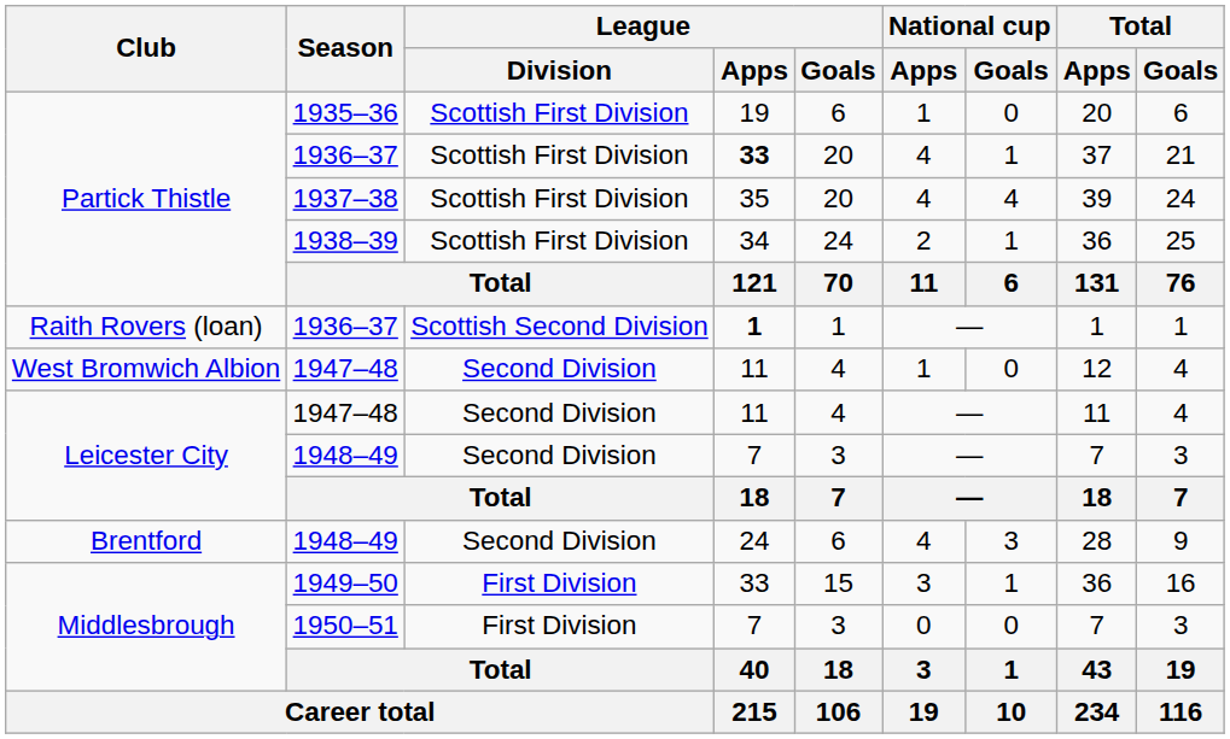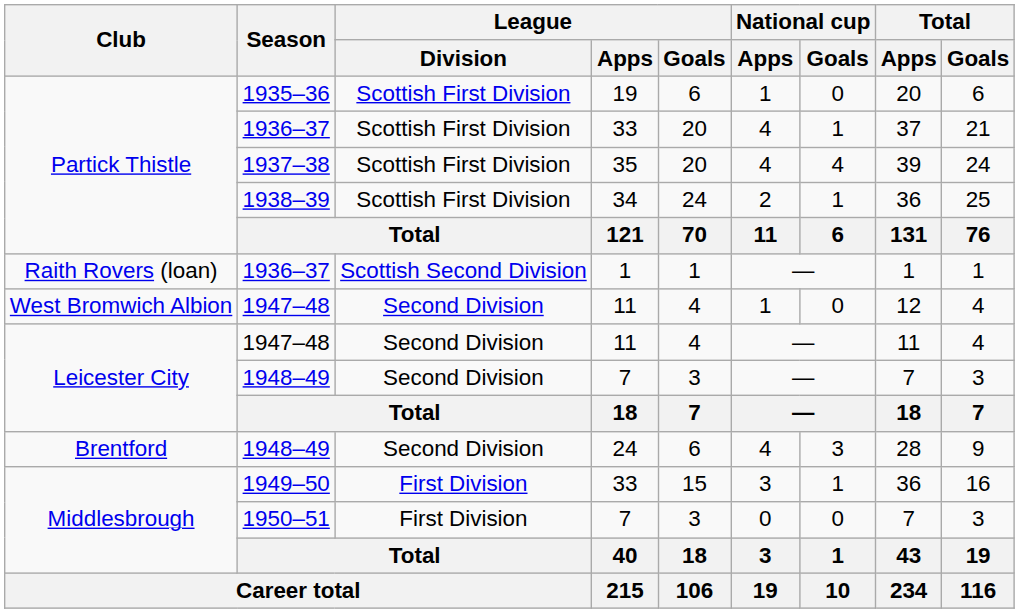Partick Thistle / 1936–37 | League / Apps: bold -> normal
Raith Rovers (loan) / 1936–37 | League / Apps: bold -> normal
